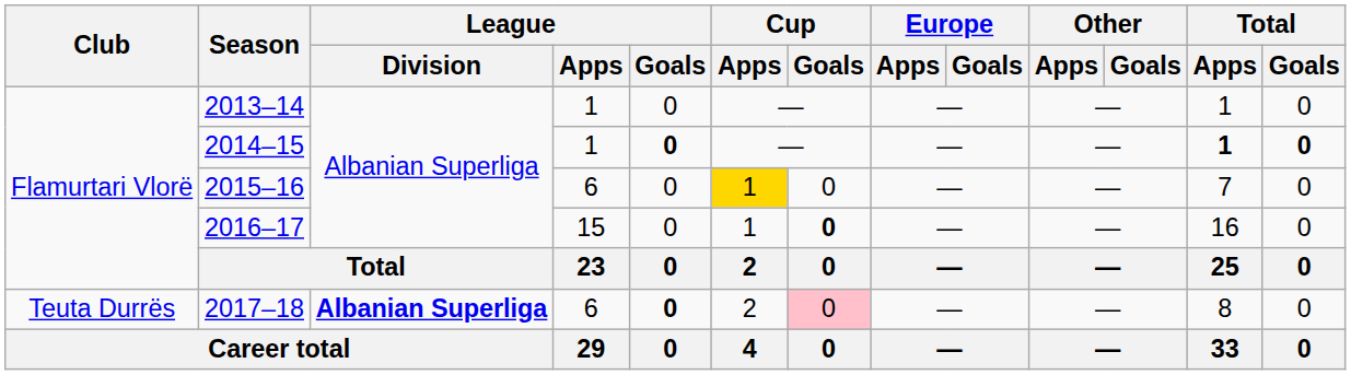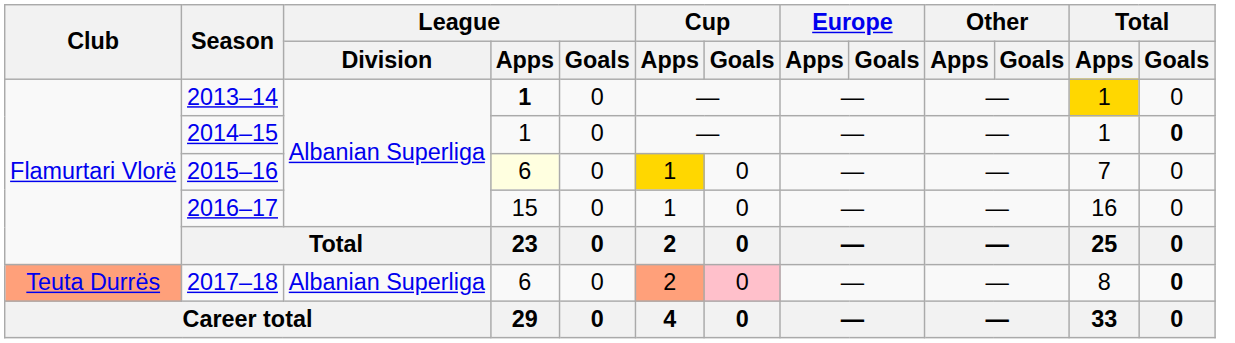2013–14 | League / Apps: normal -> bold
2013–14 | Total / Apps: no background -> gold background
2014–15 | League / Goals: bold -> normal
2014–15 | Total / Apps: bold -> normal
2015–16 | League / Apps: no background -> lightyellow background
2016–17 | Cup / Goals: bold -> normal
2017–18 | Club: no background -> lightsalmon background
2017–18 | League / Division: bold -> normal
2017–18 | League / Goals: bold -> normal
2017–18 | Cup / Apps: no background -> lightsalmon background
2017–18 | Total / Goals: normal -> bold
